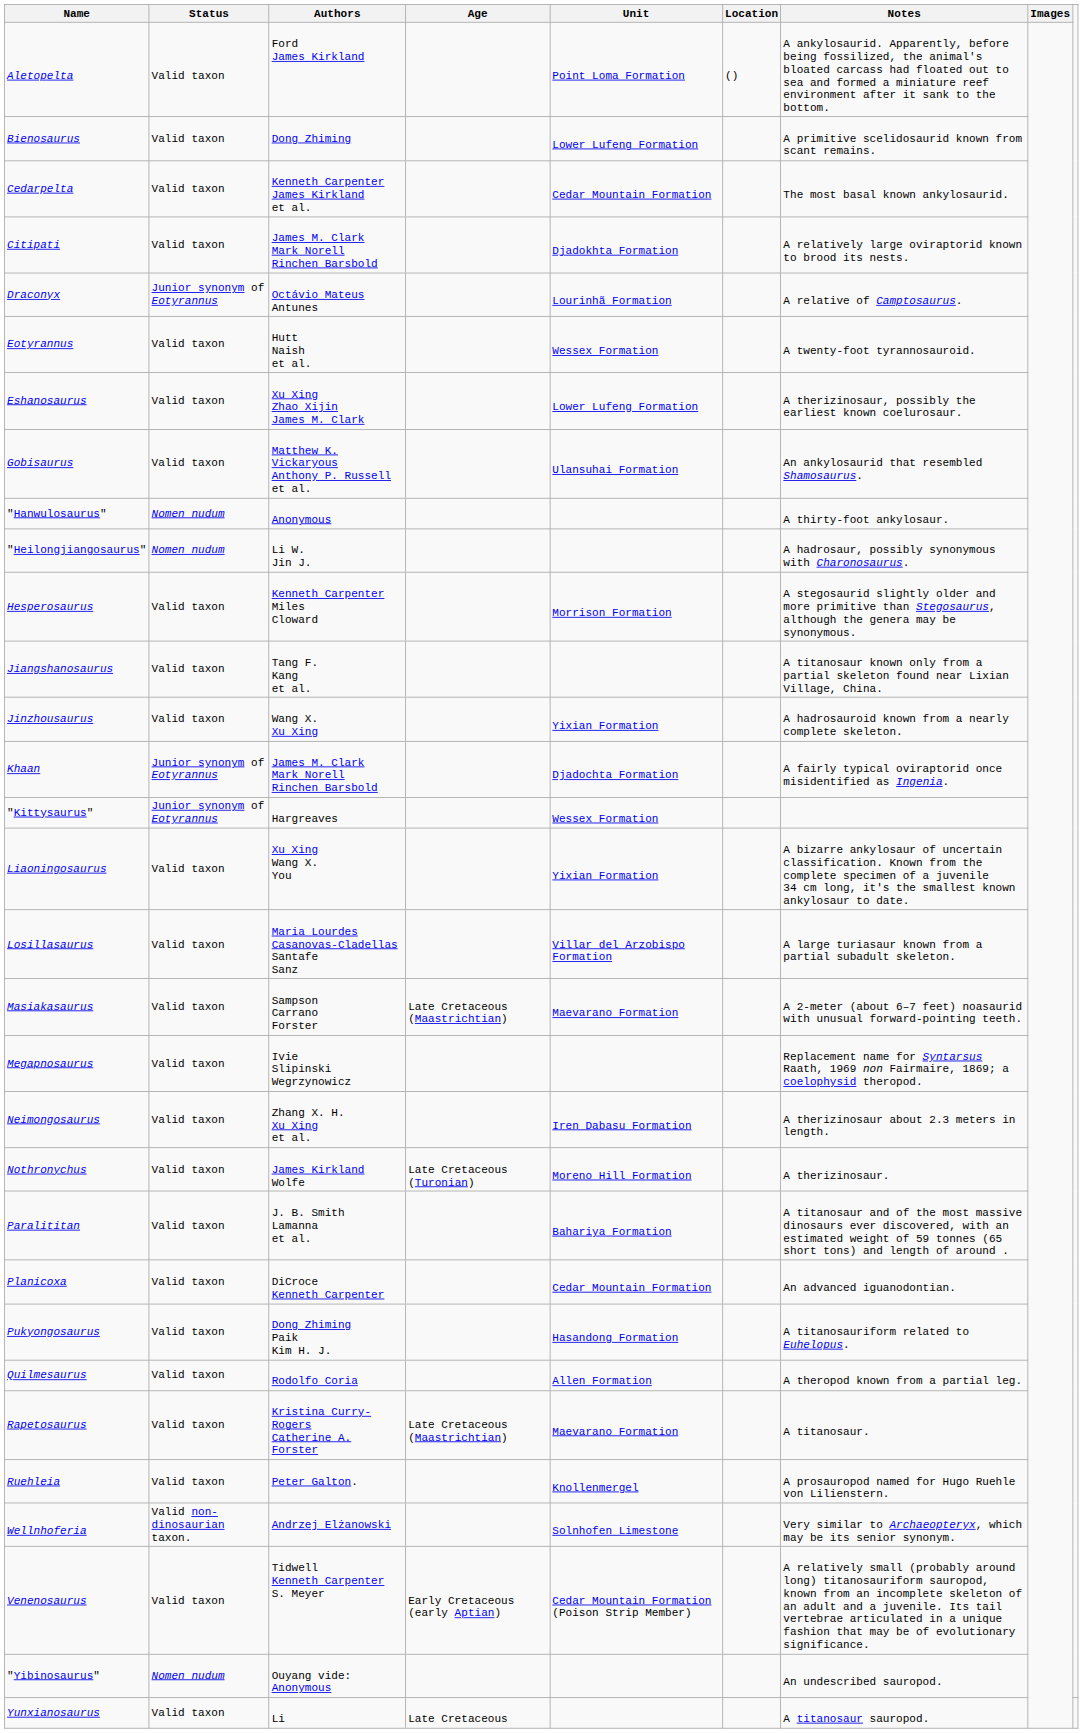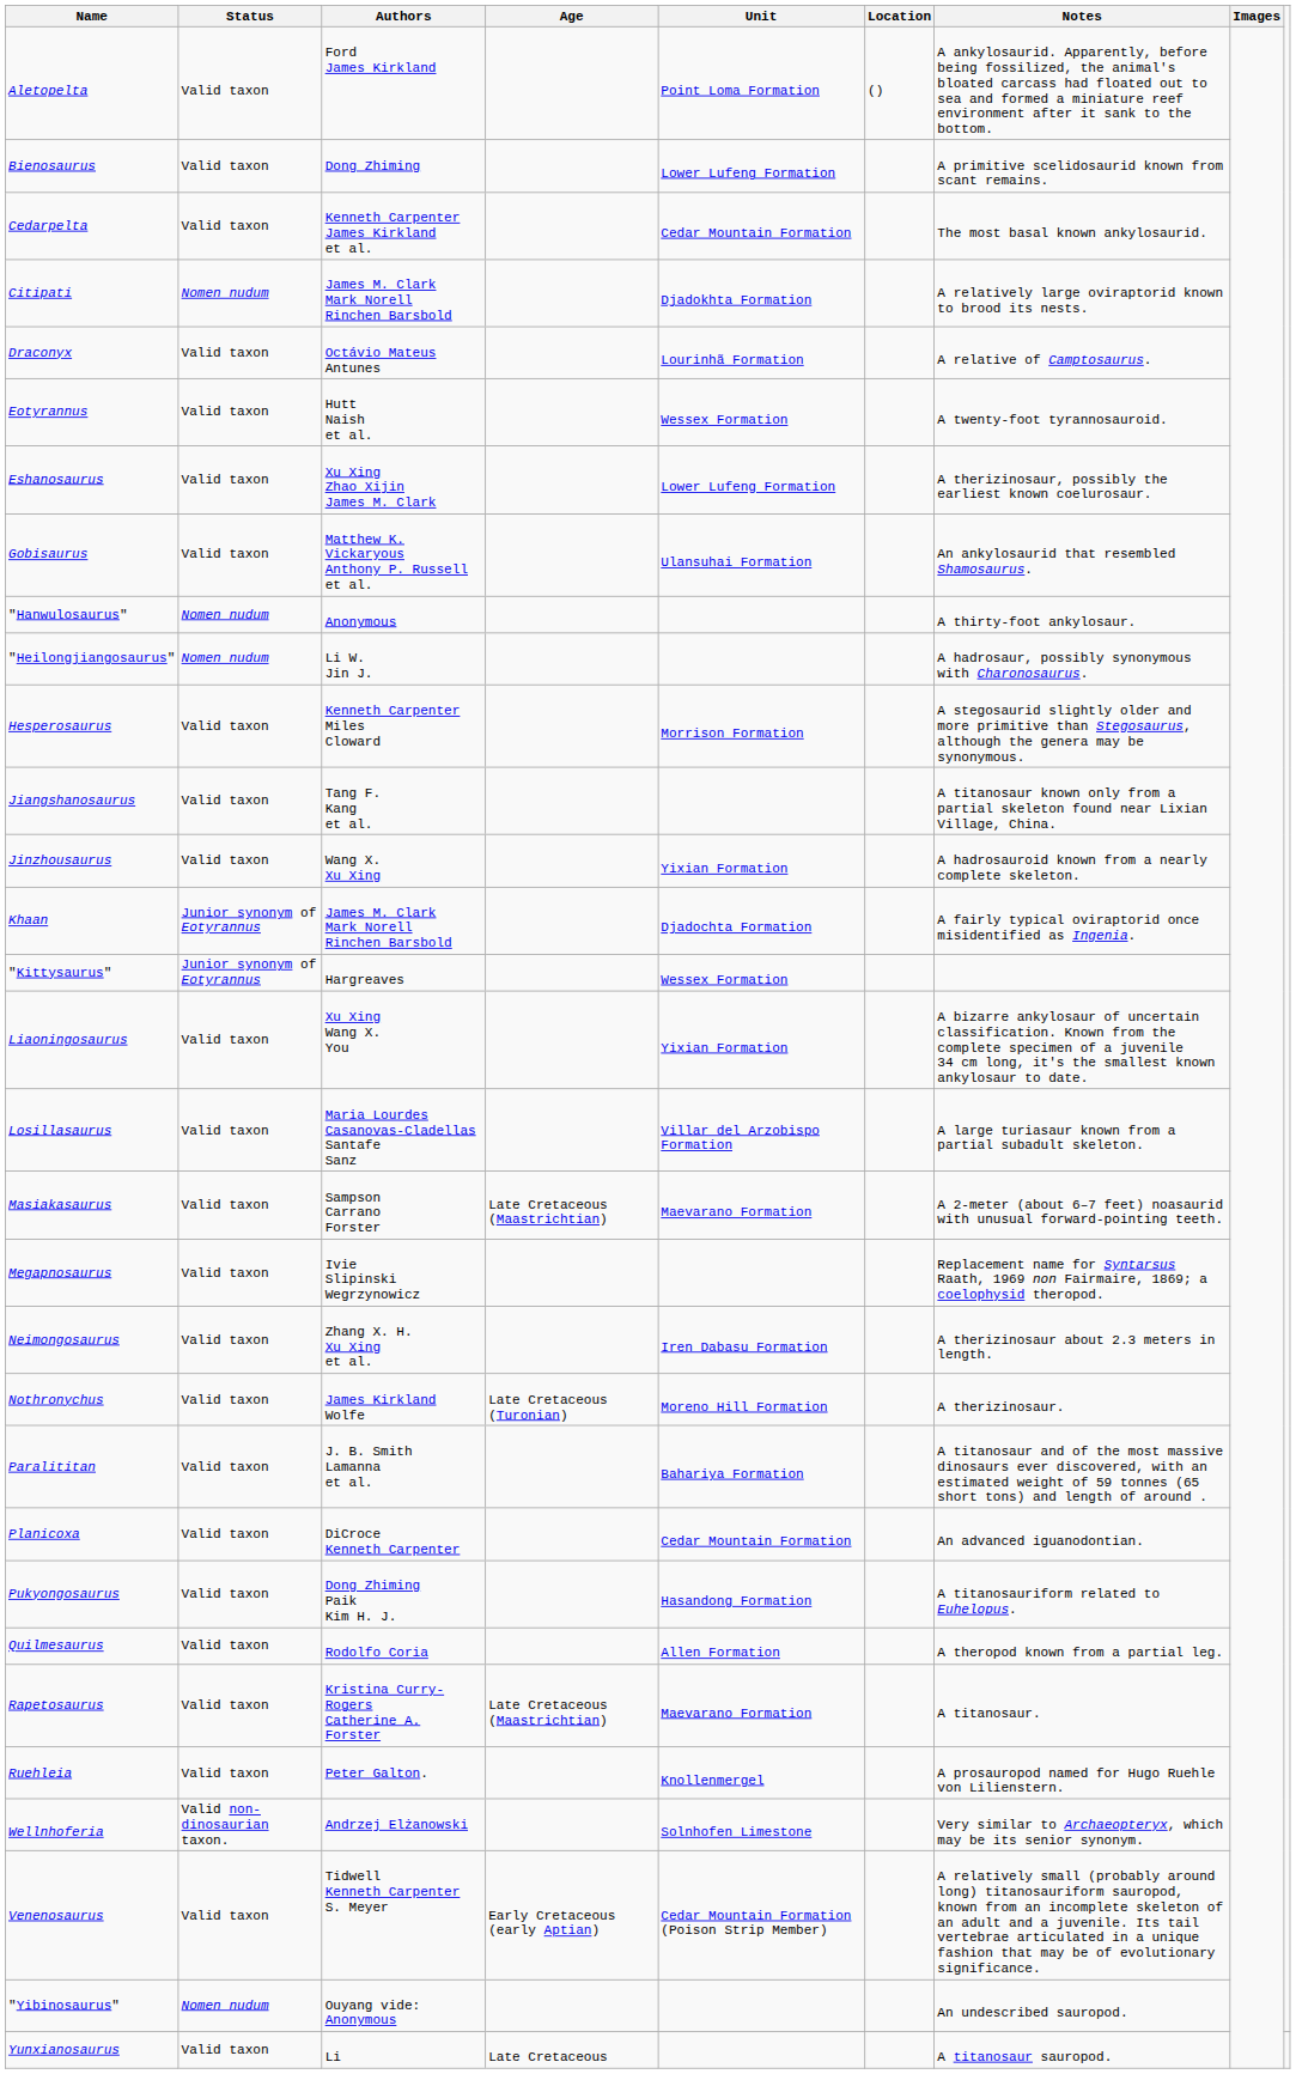Citipati | Status: Valid taxon -> Nomen nudum
Draconyx | Status: Junior synonym of Eotyrannus -> Valid taxon
